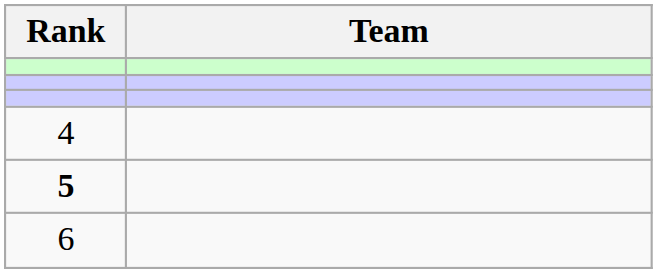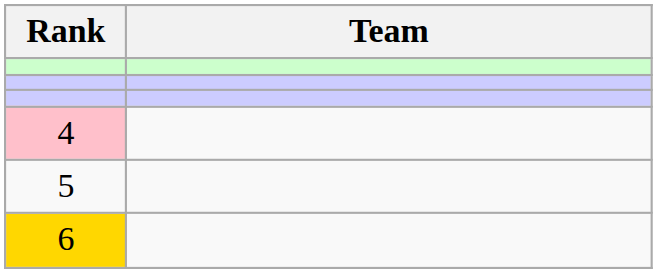row 5 | Rank: no background -> pink background
row 6 | Rank: bold -> normal
row 7 | Rank: no background -> gold background
